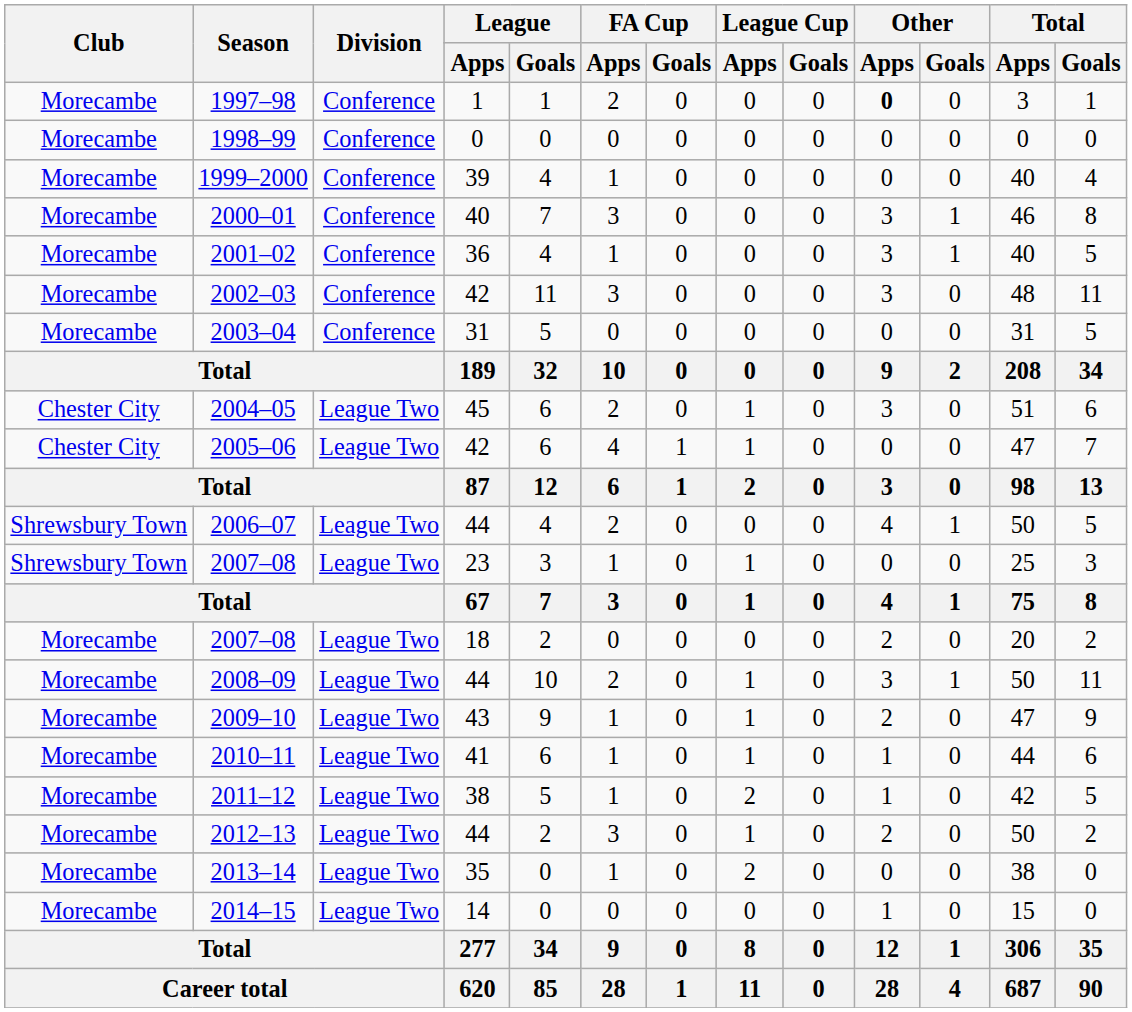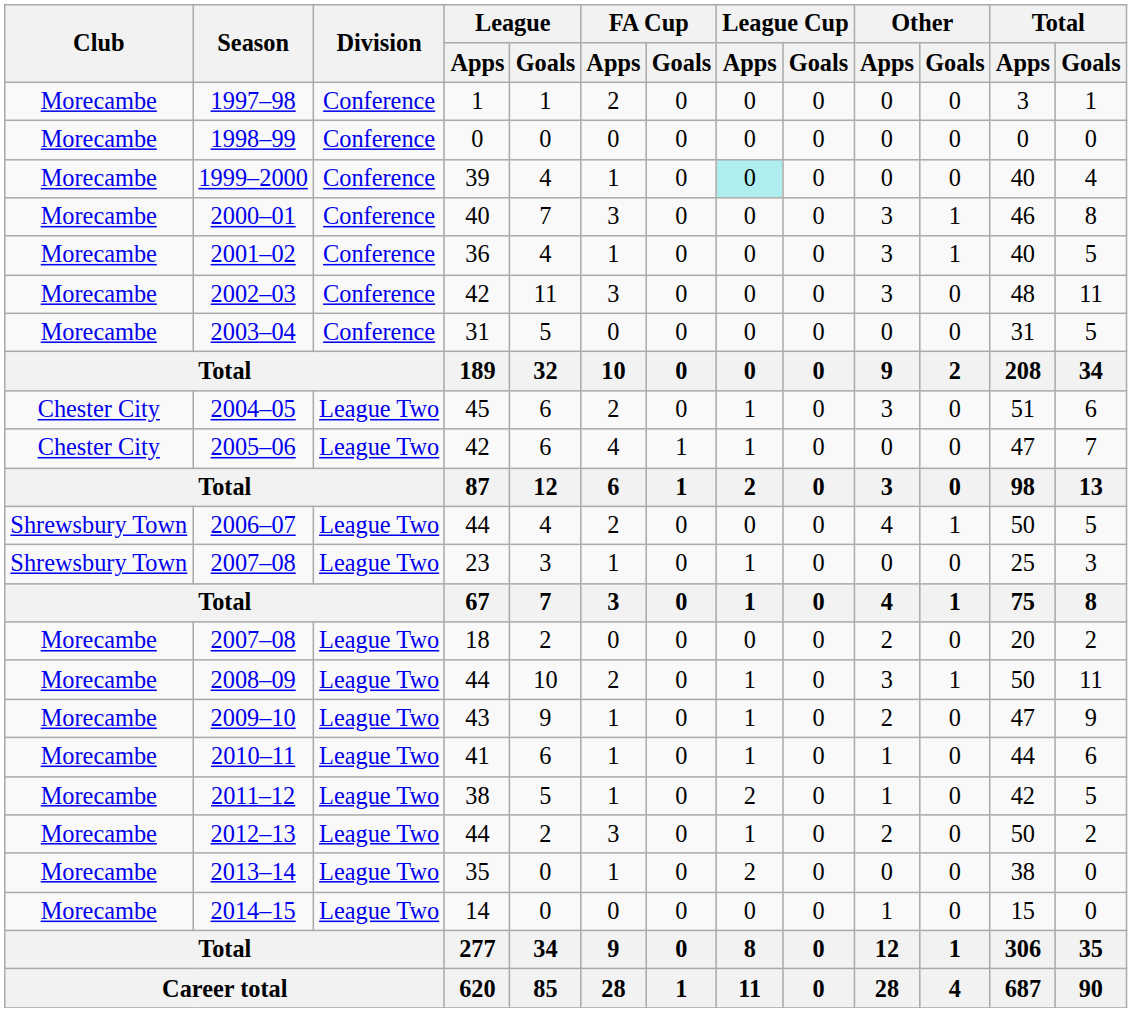1997–98 | Other / Apps: bold -> normal
1999–2000 | League Cup / Apps: no background -> paleturquoise background
